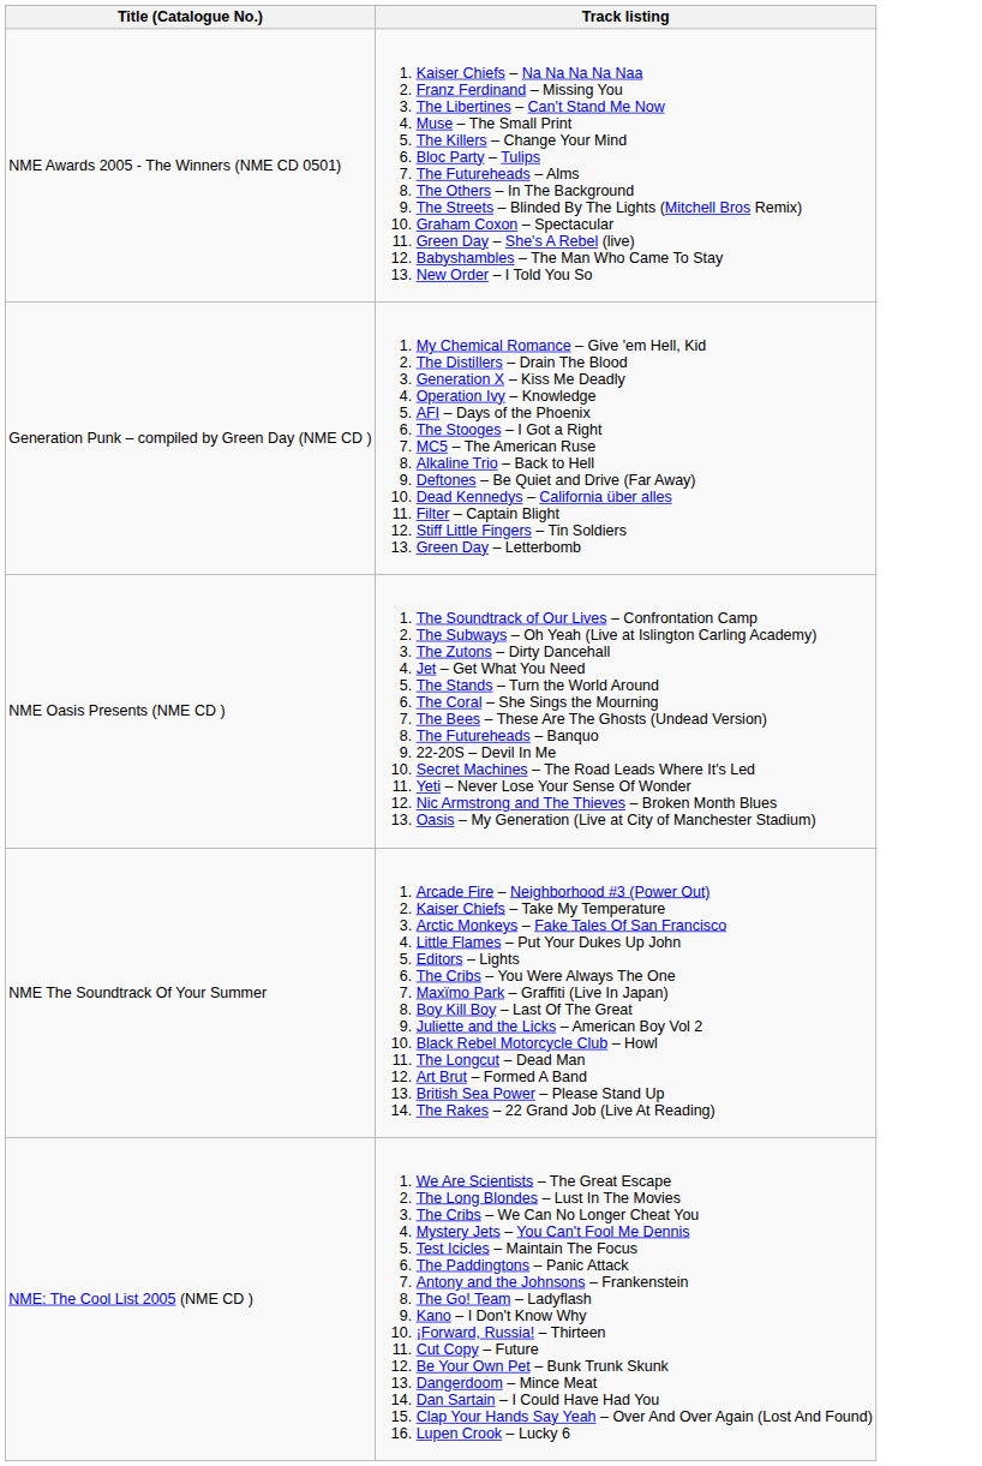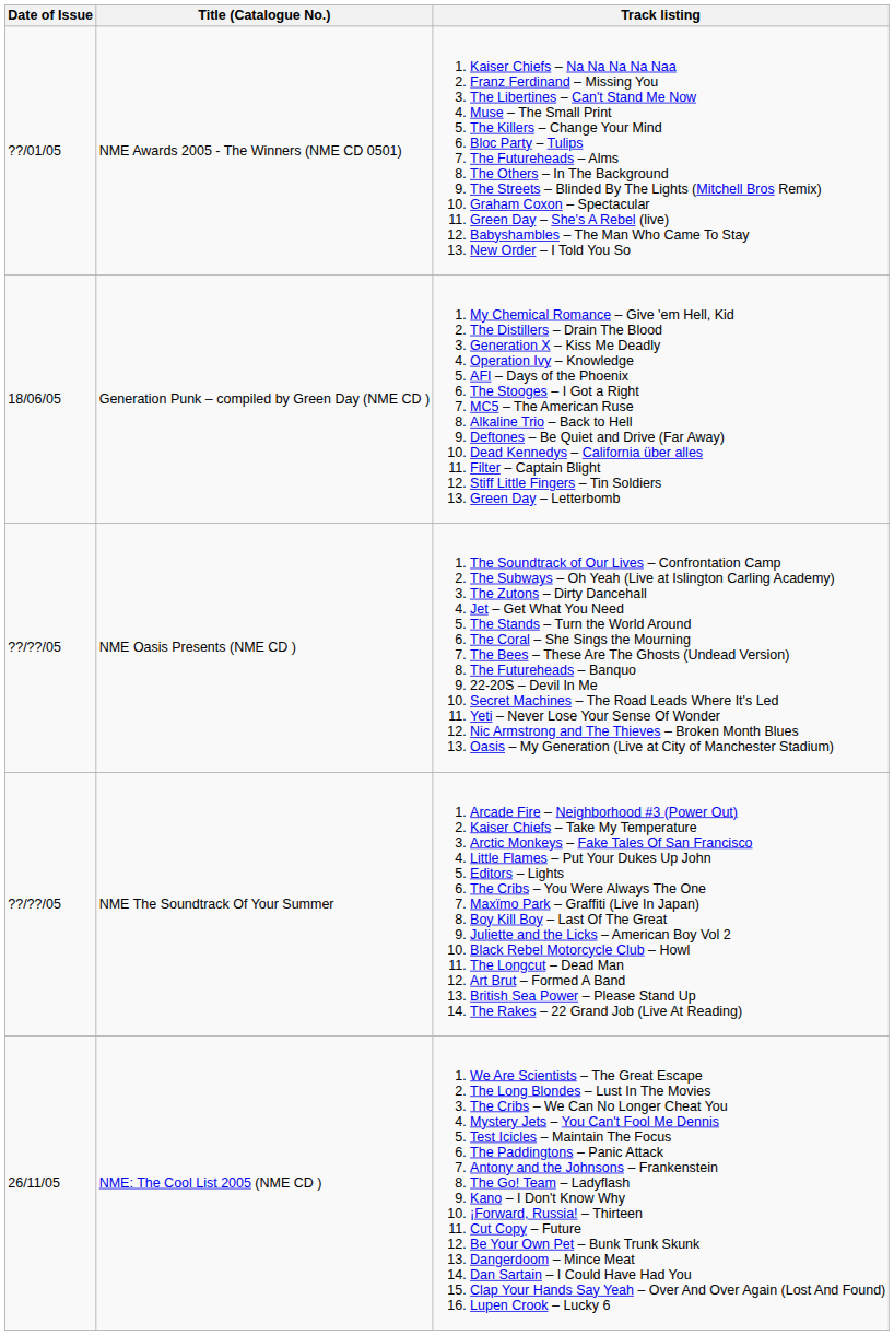+ column: Date of Issue | ??/01/05 | 18/06/05 | ??/??/05 | ??/??/05 | 26/11/05
